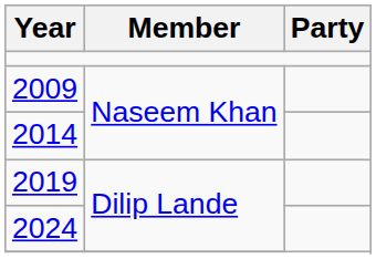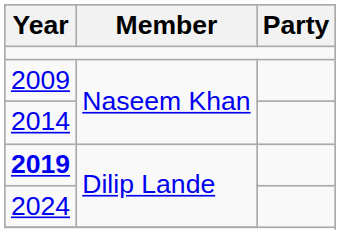2019 | Year: normal -> bold
